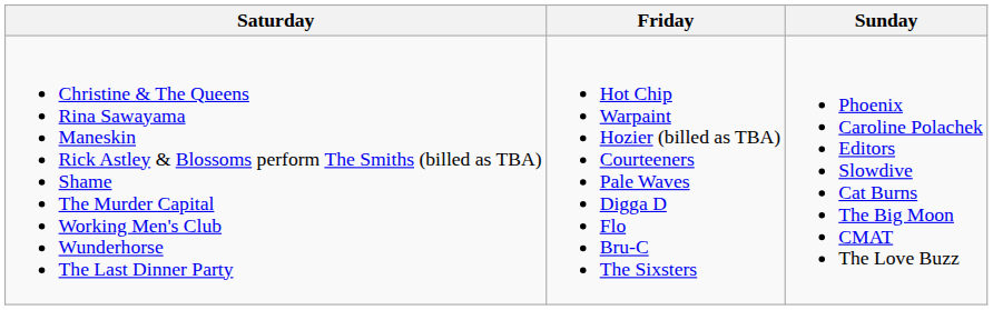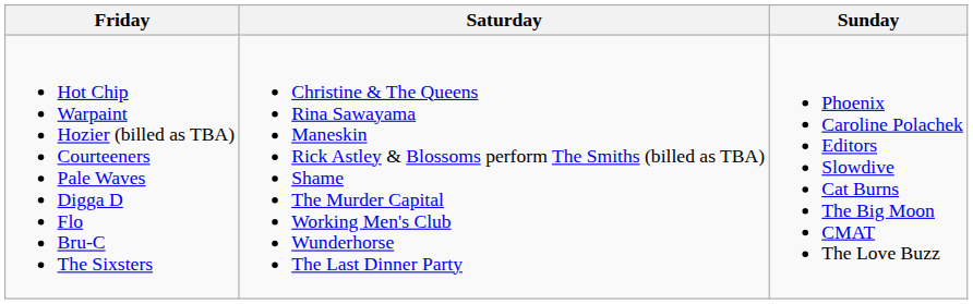columns swapped: Friday <-> Saturday
